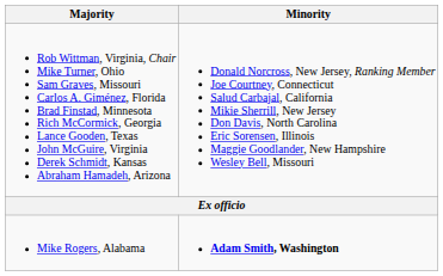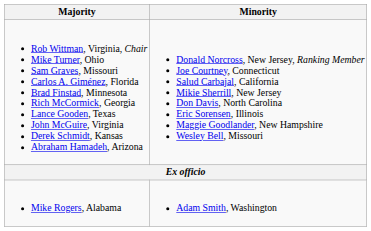Mike Rogers, Alabama | Minority: bold -> normal
